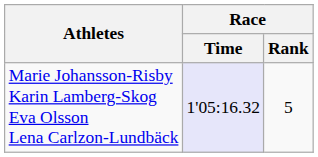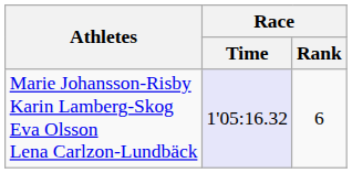row 3 | Race / Rank: 5 -> 6
